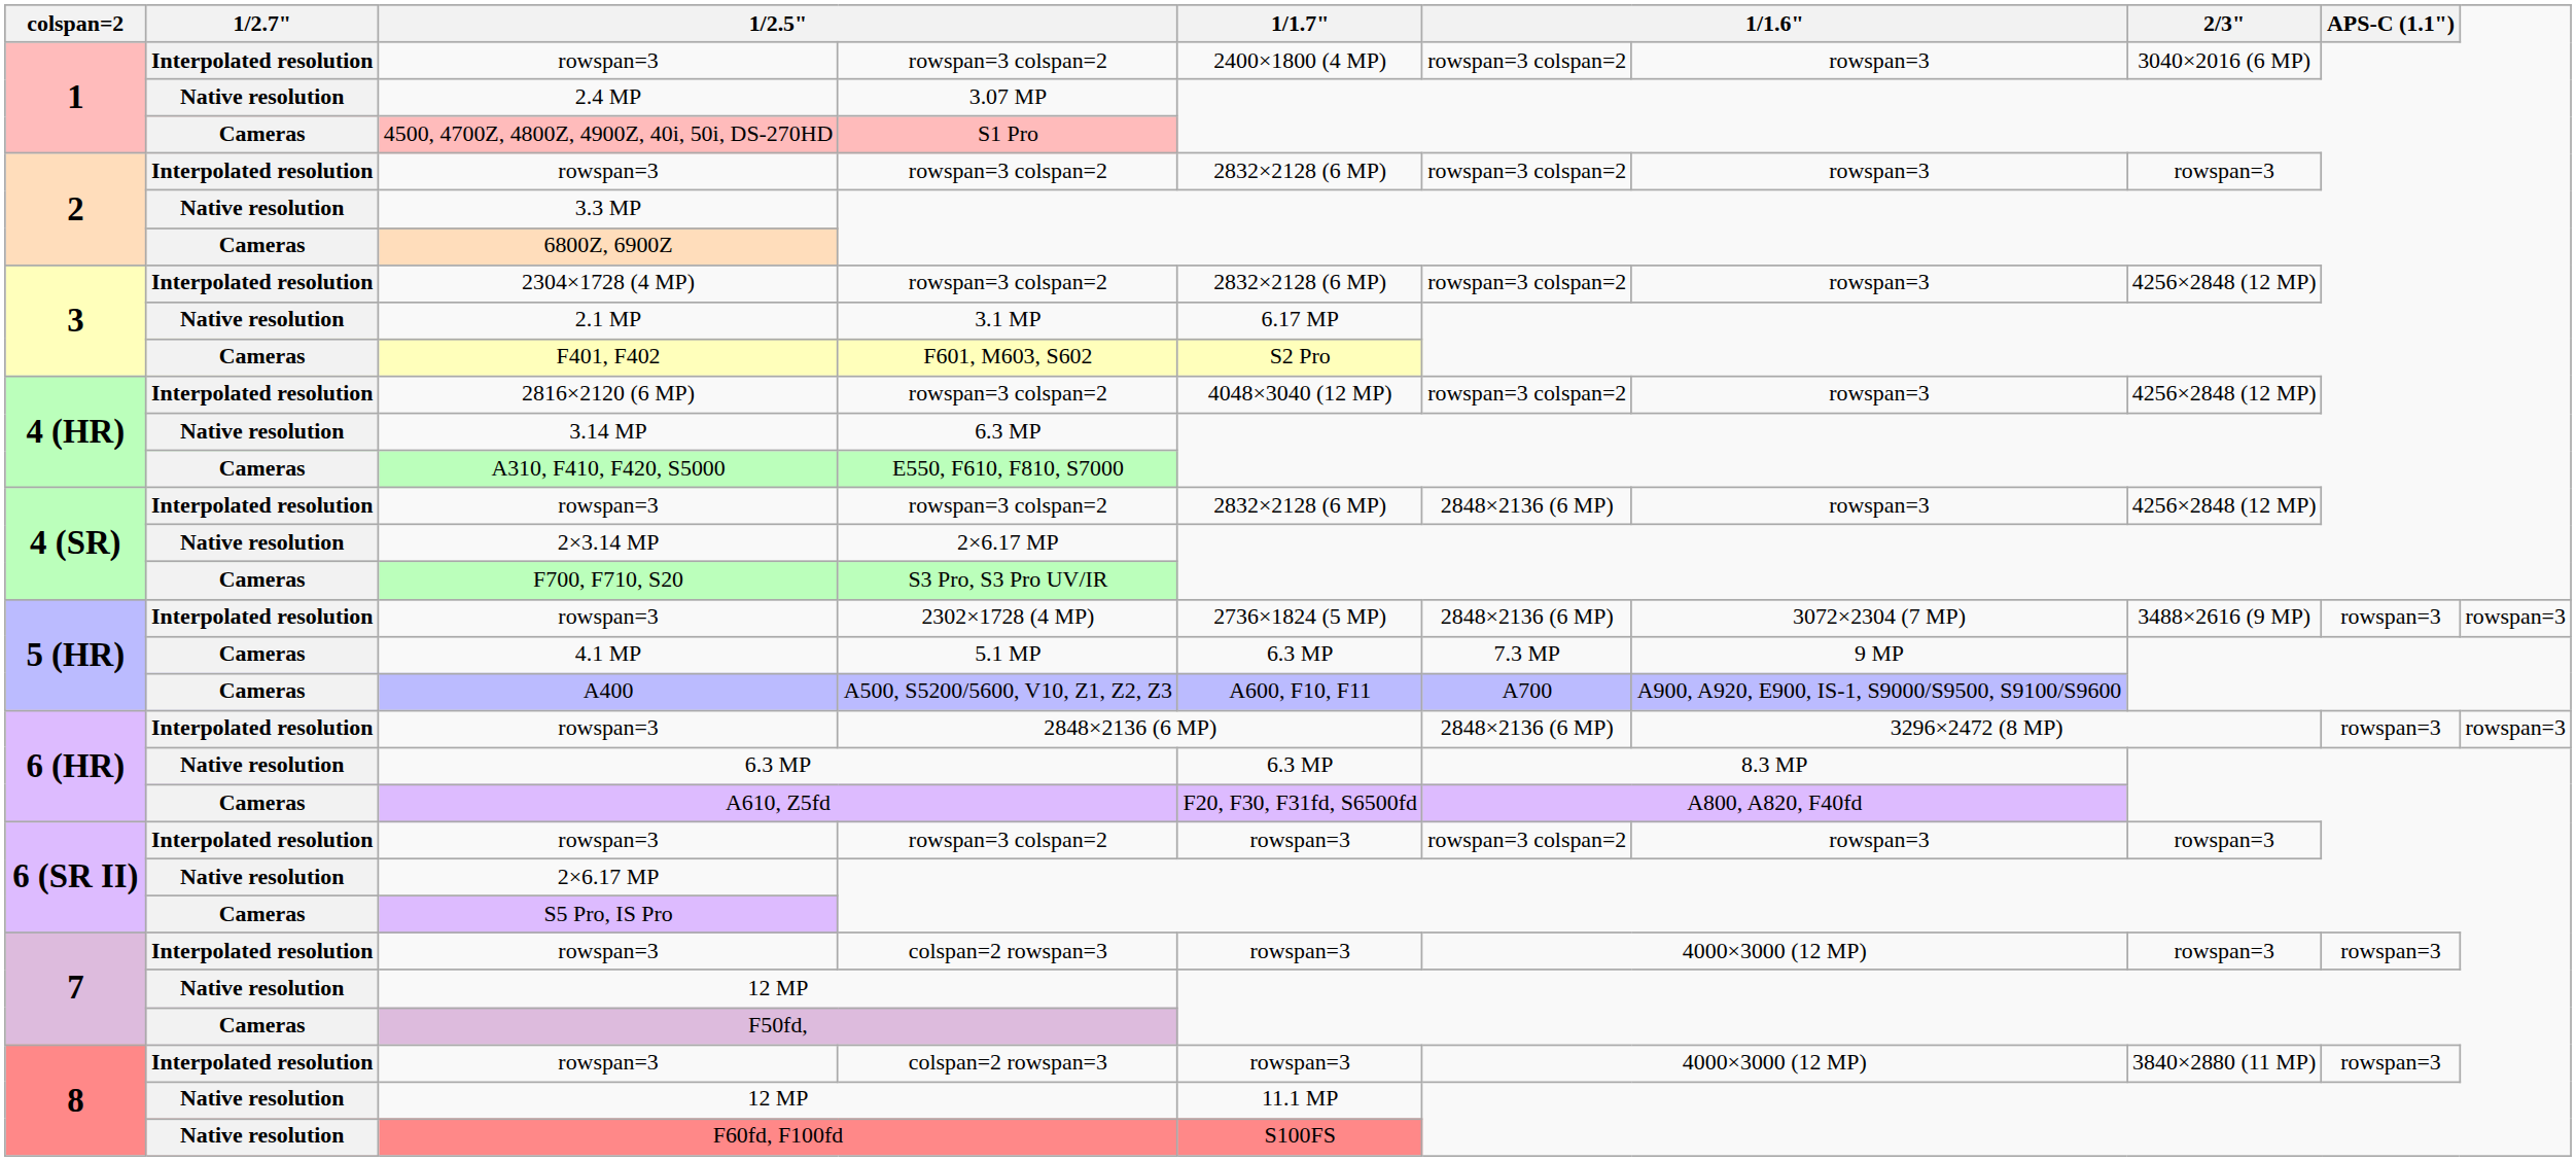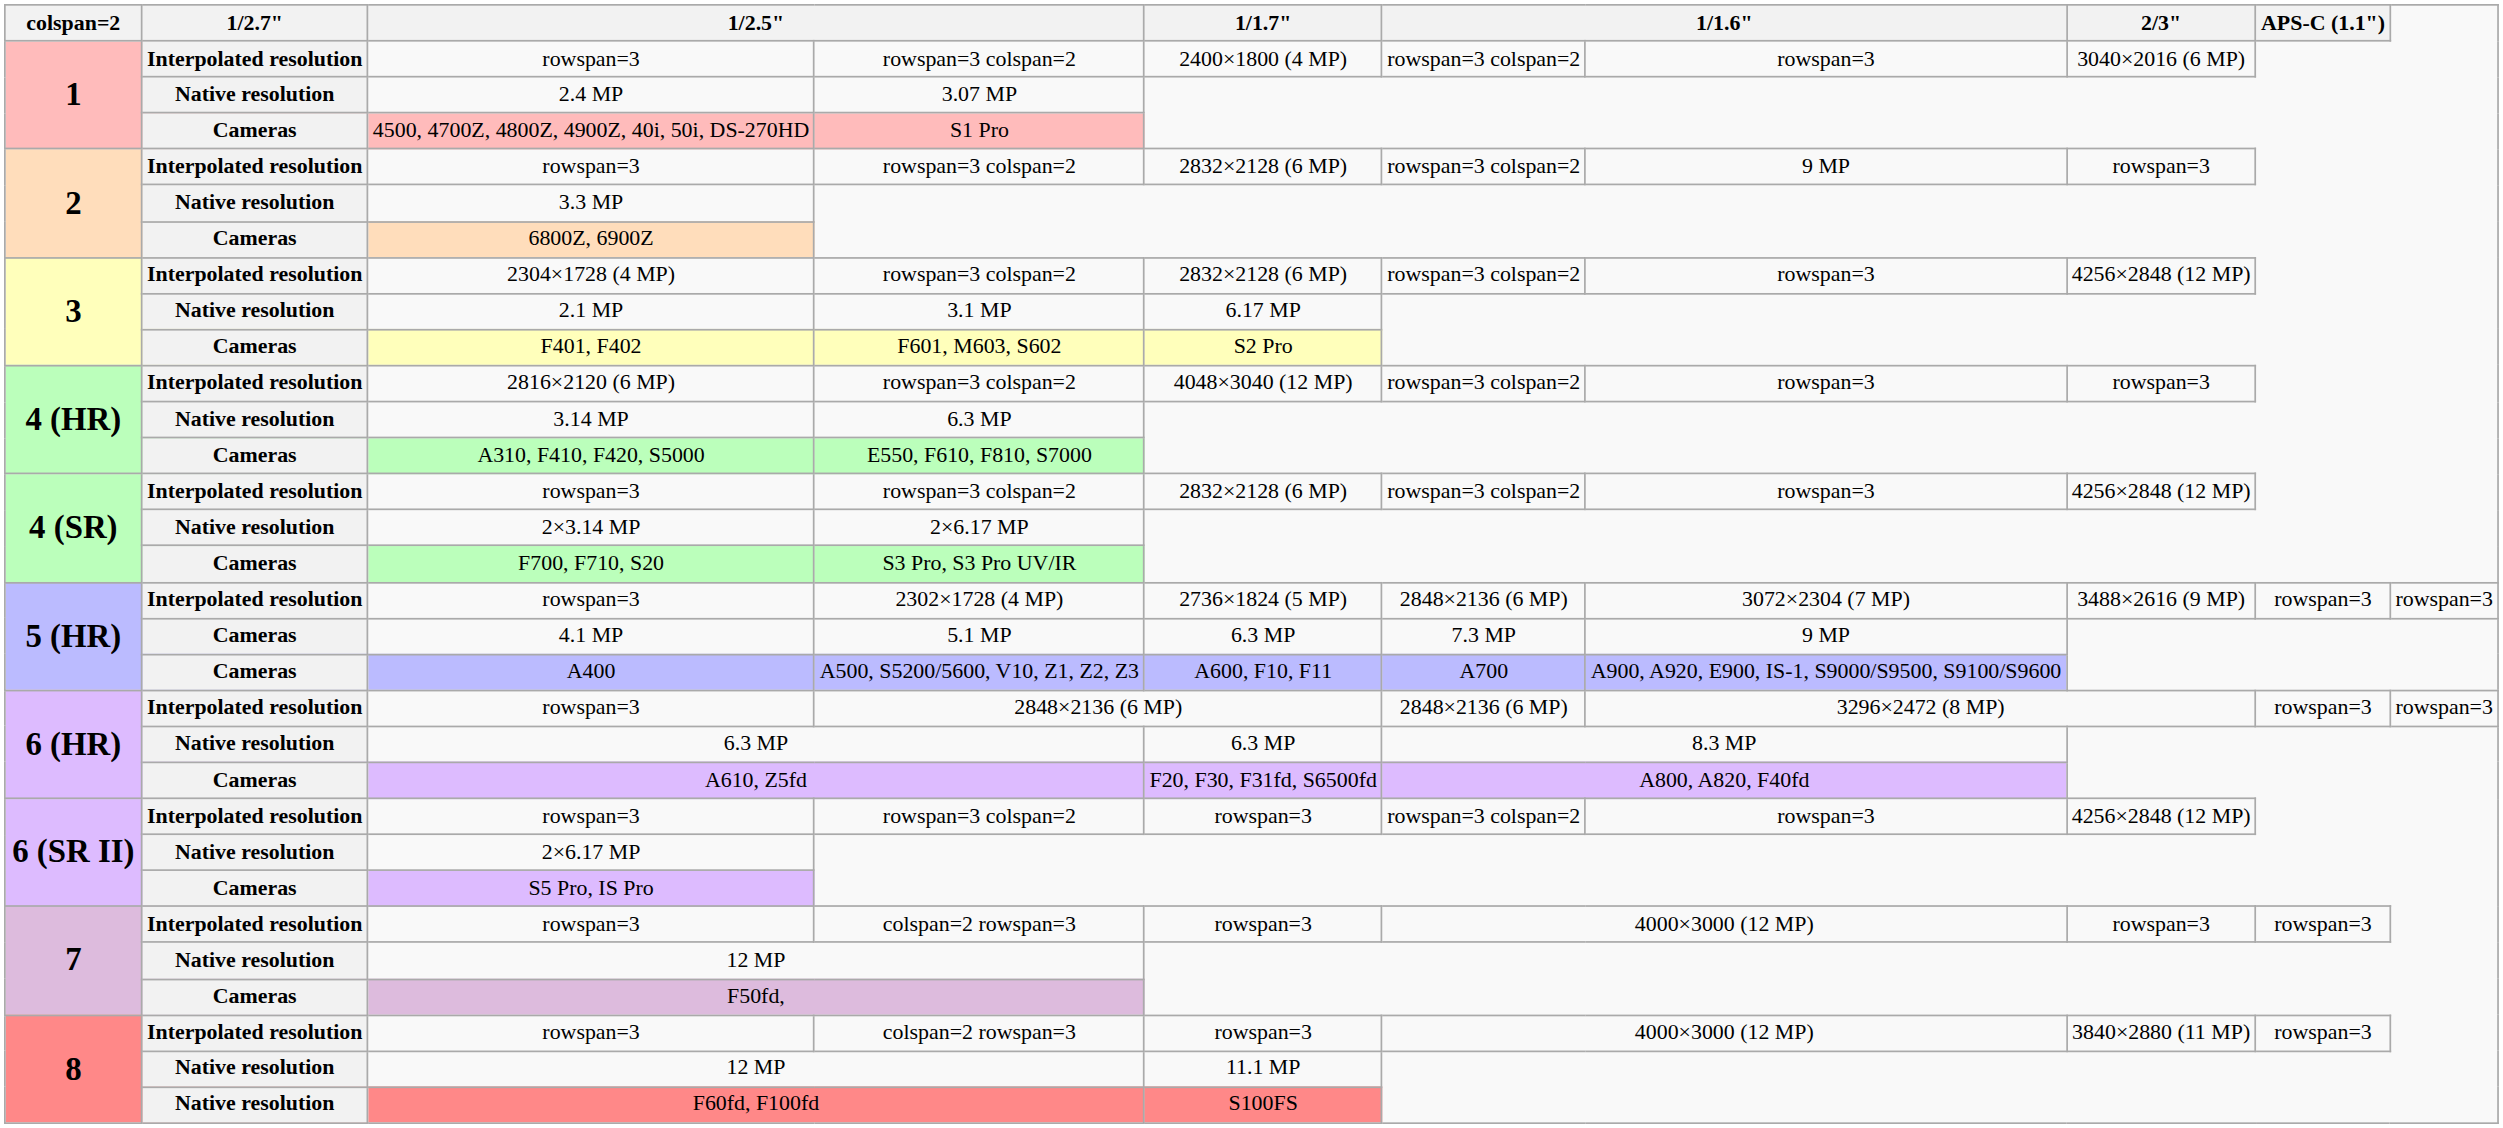2 / rowspan=3 | column 7: rowspan=3 -> 9 MP
2816×2120 (6 MP) | 2/3": 4256×2848 (12 MP) -> rowspan=3
4 (SR) / rowspan=3 | column 6: 2848×2136 (6 MP) -> rowspan=3 colspan=2
6 (SR II) / rowspan=3 | 2/3": rowspan=3 -> 4256×2848 (12 MP)
